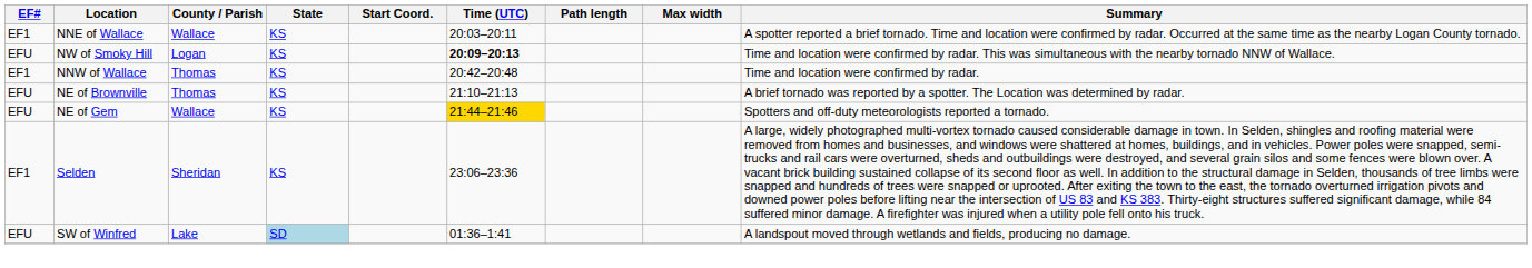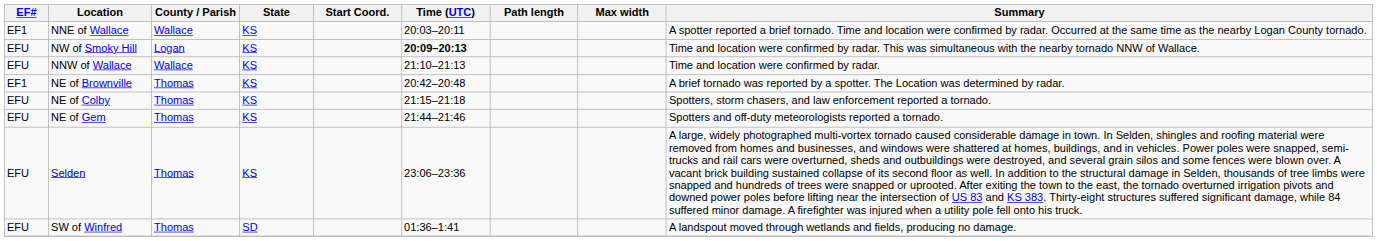NNW of Wallace | EF#: EF1 -> EFU
NNW of Wallace | County / Parish: Thomas -> Wallace
NNW of Wallace | Time (UTC): 20:42–20:48 -> 21:10–21:13
NE of Brownville | EF#: EFU -> EF1
NE of Brownville | Time (UTC): 21:10–21:13 -> 20:42–20:48
+ row: EFU | NE of Colby | Thomas | KS | 21:15–21:18 | Spotters, storm chasers, and law enforcement reported a tornado.
NE of Gem | County / Parish: Wallace -> Thomas
NE of Gem | Time (UTC): gold background -> no background
Selden | EF#: EF1 -> EFU
Selden | County / Parish: Sheridan -> Thomas
SW of Winfred | County / Parish: Lake -> Thomas
SW of Winfred | State: lightblue background -> no background
